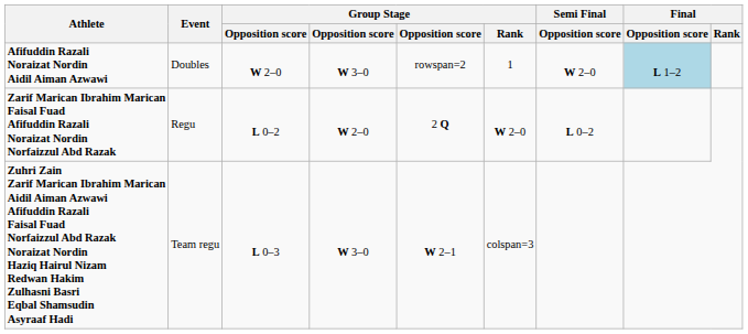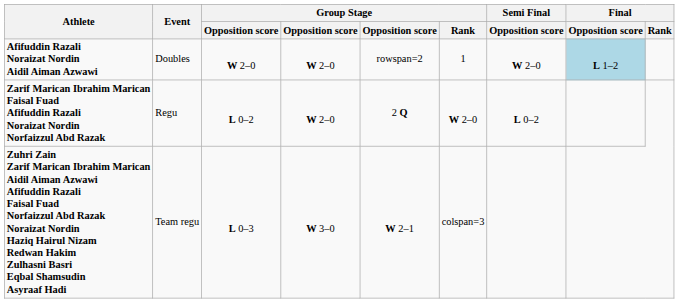Afifuddin Razali Noraizat Nordin Aidil Aiman Azwawi | column 4: W 3–0 -> W 2–0
